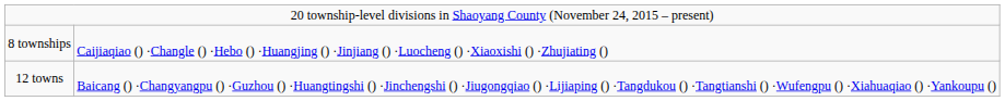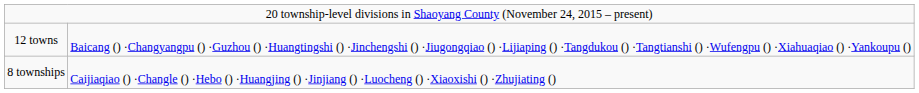rows swapped: 12 towns <-> 8 townships
